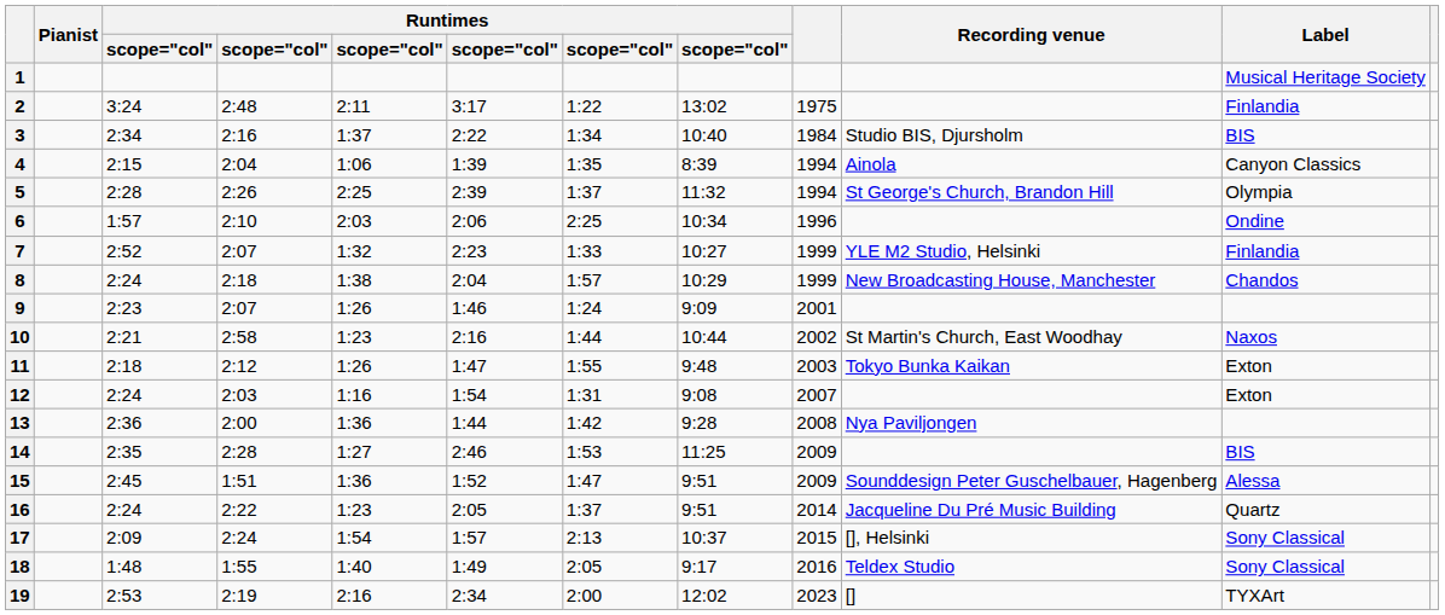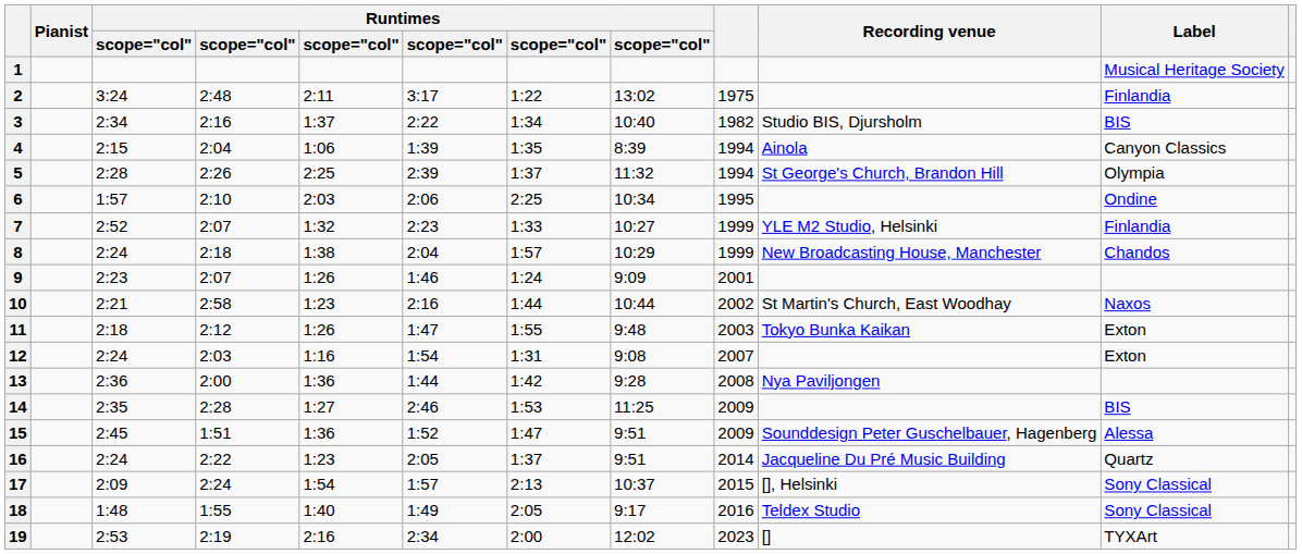3 | column 9: 1984 -> 1982
6 | column 9: 1996 -> 1995
